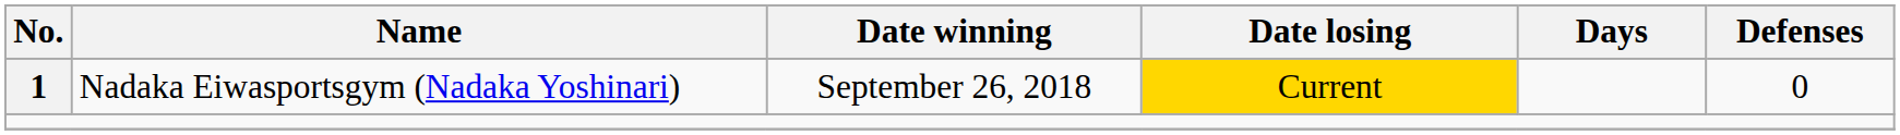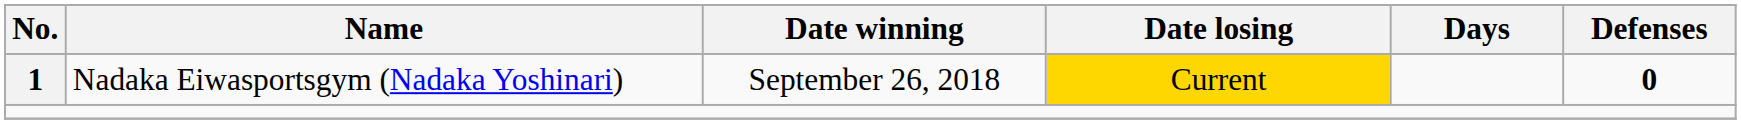Nadaka Eiwasportsgym (Nadaka Yoshinari) | Defenses: normal -> bold
